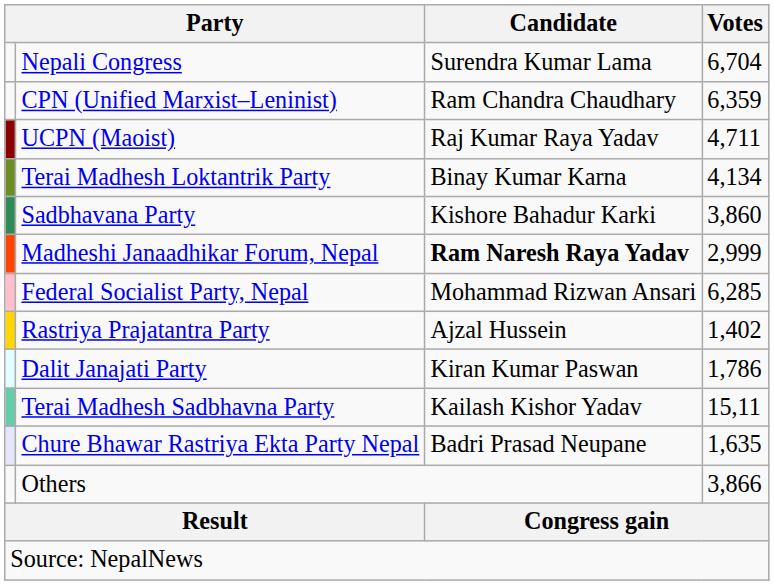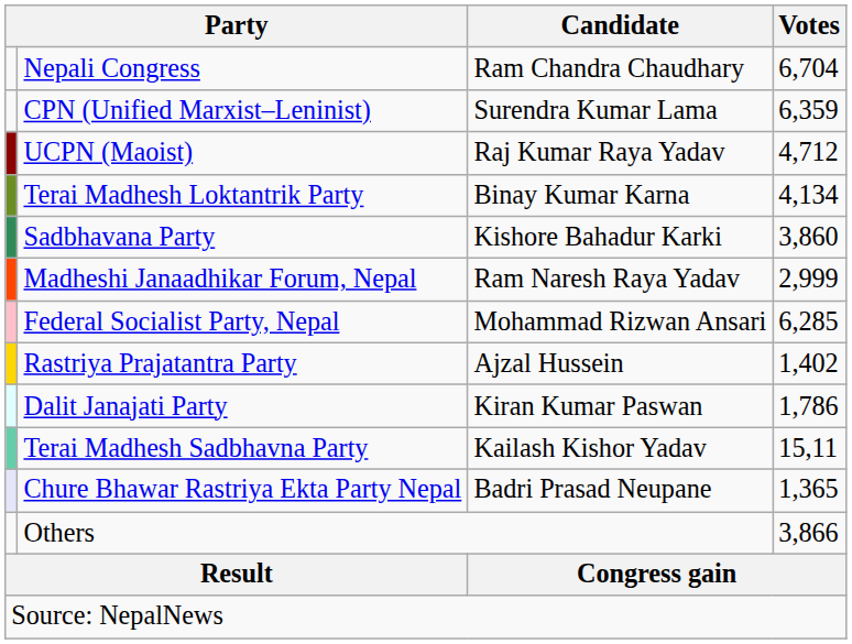Nepali Congress | Candidate: Surendra Kumar Lama -> Ram Chandra Chaudhary
CPN (Unified Marxist–Leninist) | Candidate: Ram Chandra Chaudhary -> Surendra Kumar Lama
UCPN (Maoist) | Votes: 4,711 -> 4,712
Madheshi Janaadhikar Forum, Nepal | Candidate: bold -> normal
Chure Bhawar Rastriya Ekta Party Nepal | Votes: 1,635 -> 1,365
